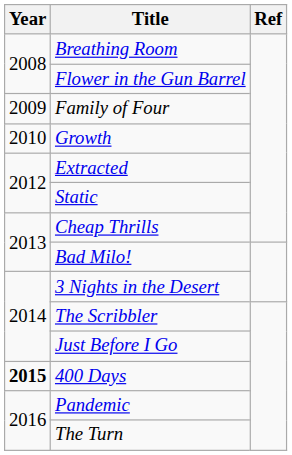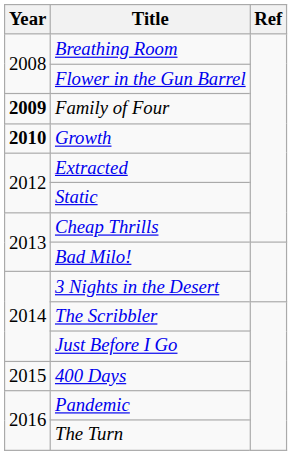Family of Four | Year: normal -> bold
Growth | Year: normal -> bold
400 Days | Year: bold -> normal
